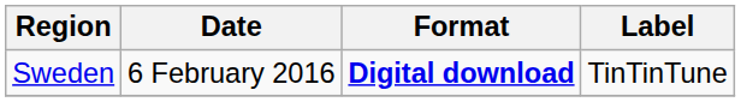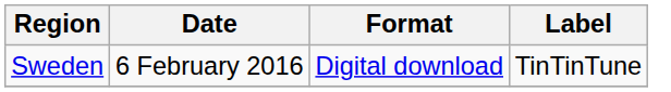Sweden | Format: bold -> normal
